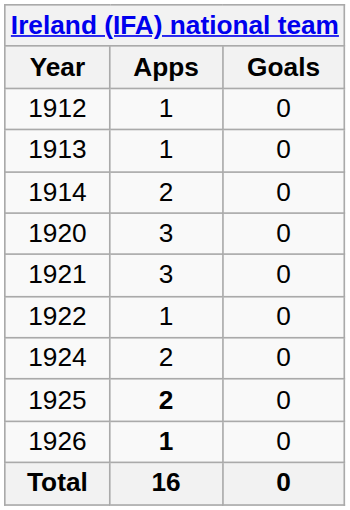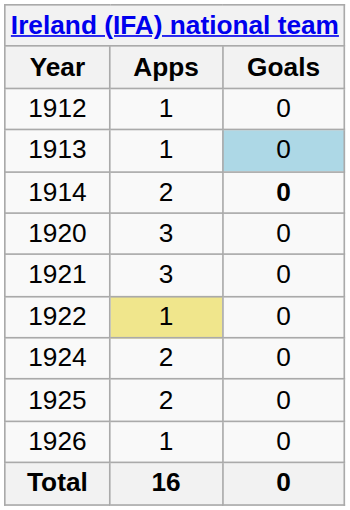1913 | Goals: no background -> lightblue background
1914 | Goals: normal -> bold
1922 | Apps: no background -> khaki background
1925 | Apps: bold -> normal
1926 | Apps: bold -> normal
